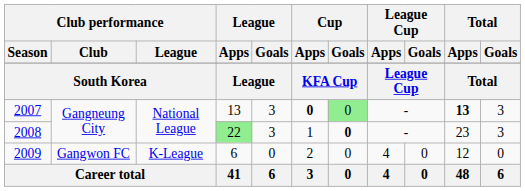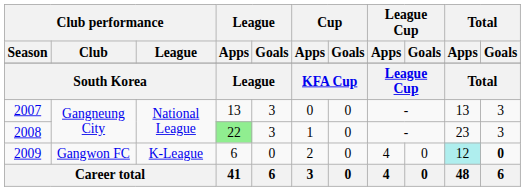2007 | Cup / Apps: bold -> normal
2007 | Cup / Goals: lightgreen background -> no background
2007 | Total / Apps: bold -> normal
2008 | Cup / Goals: bold -> normal
2009 | Total / Apps: no background -> paleturquoise background
2009 | Total / Goals: normal -> bold
